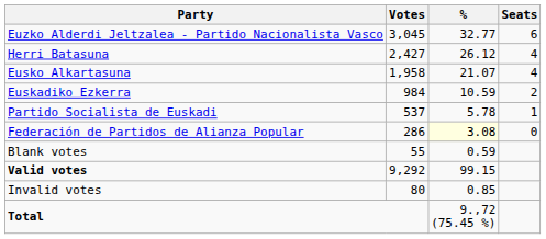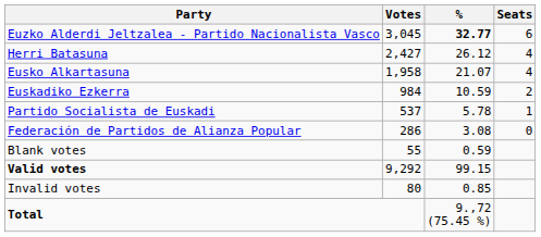Euzko Alderdi Jeltzalea - Partido Nacionalista Vasco | %: normal -> bold
Federación de Partidos de Alianza Popular | %: lightyellow background -> no background
